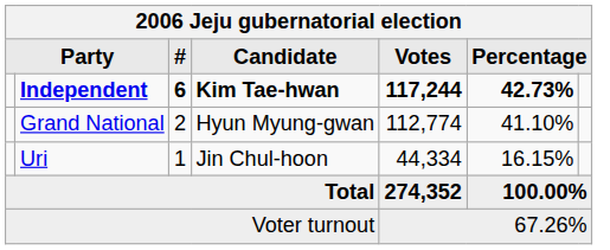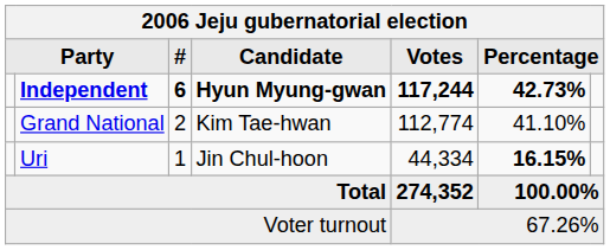Independent | Candidate: Kim Tae-hwan -> Hyun Myung-gwan
Grand National | Candidate: Hyun Myung-gwan -> Kim Tae-hwan
Uri | column 6: normal -> bold
